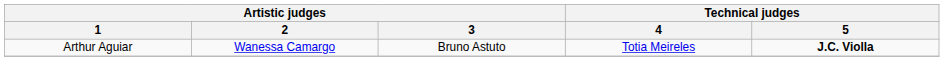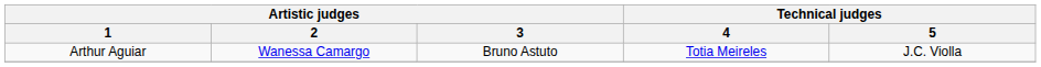Arthur Aguiar | Technical judges / 5: bold -> normal
